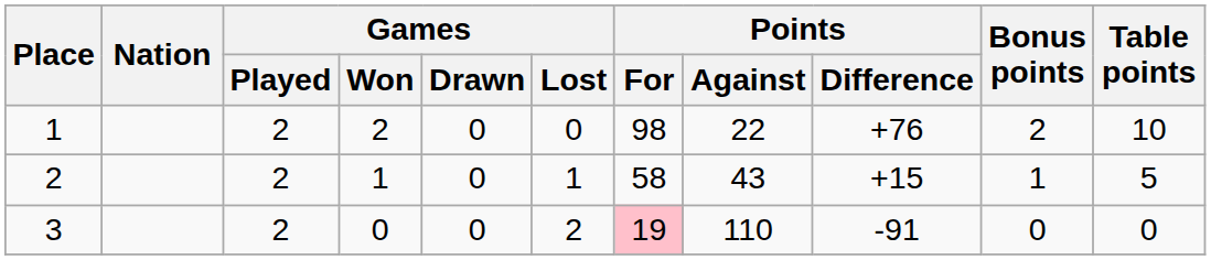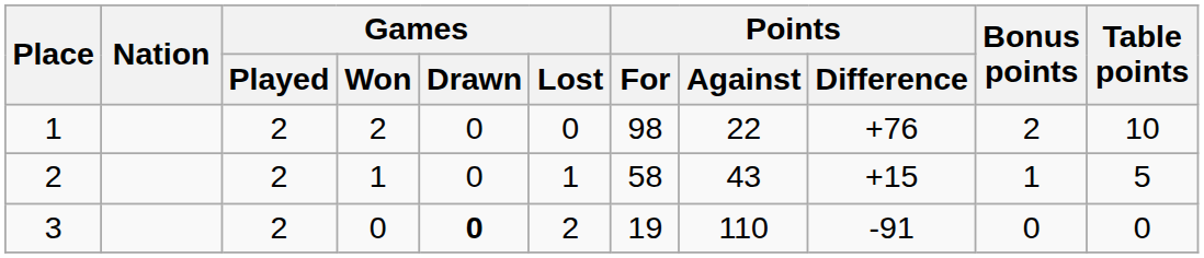3 | Games / Drawn: normal -> bold
3 | Points / For: pink background -> no background
